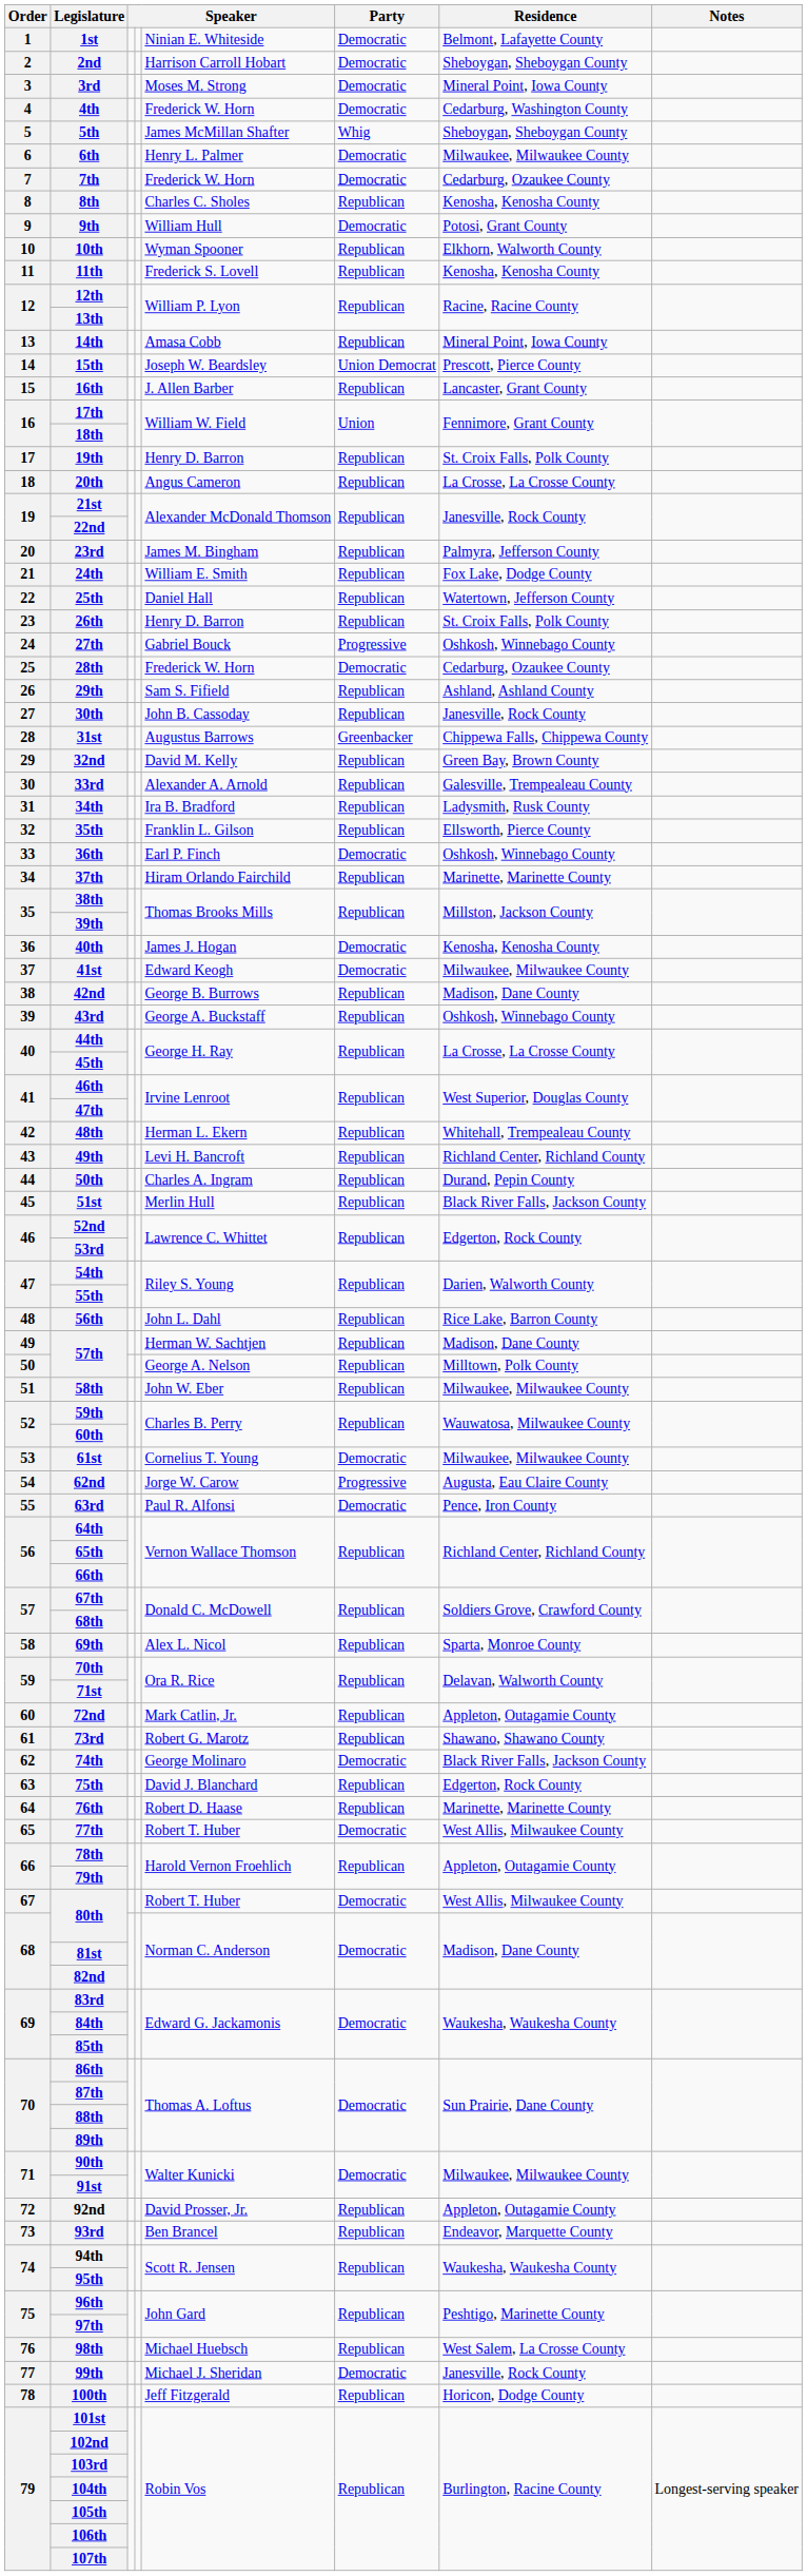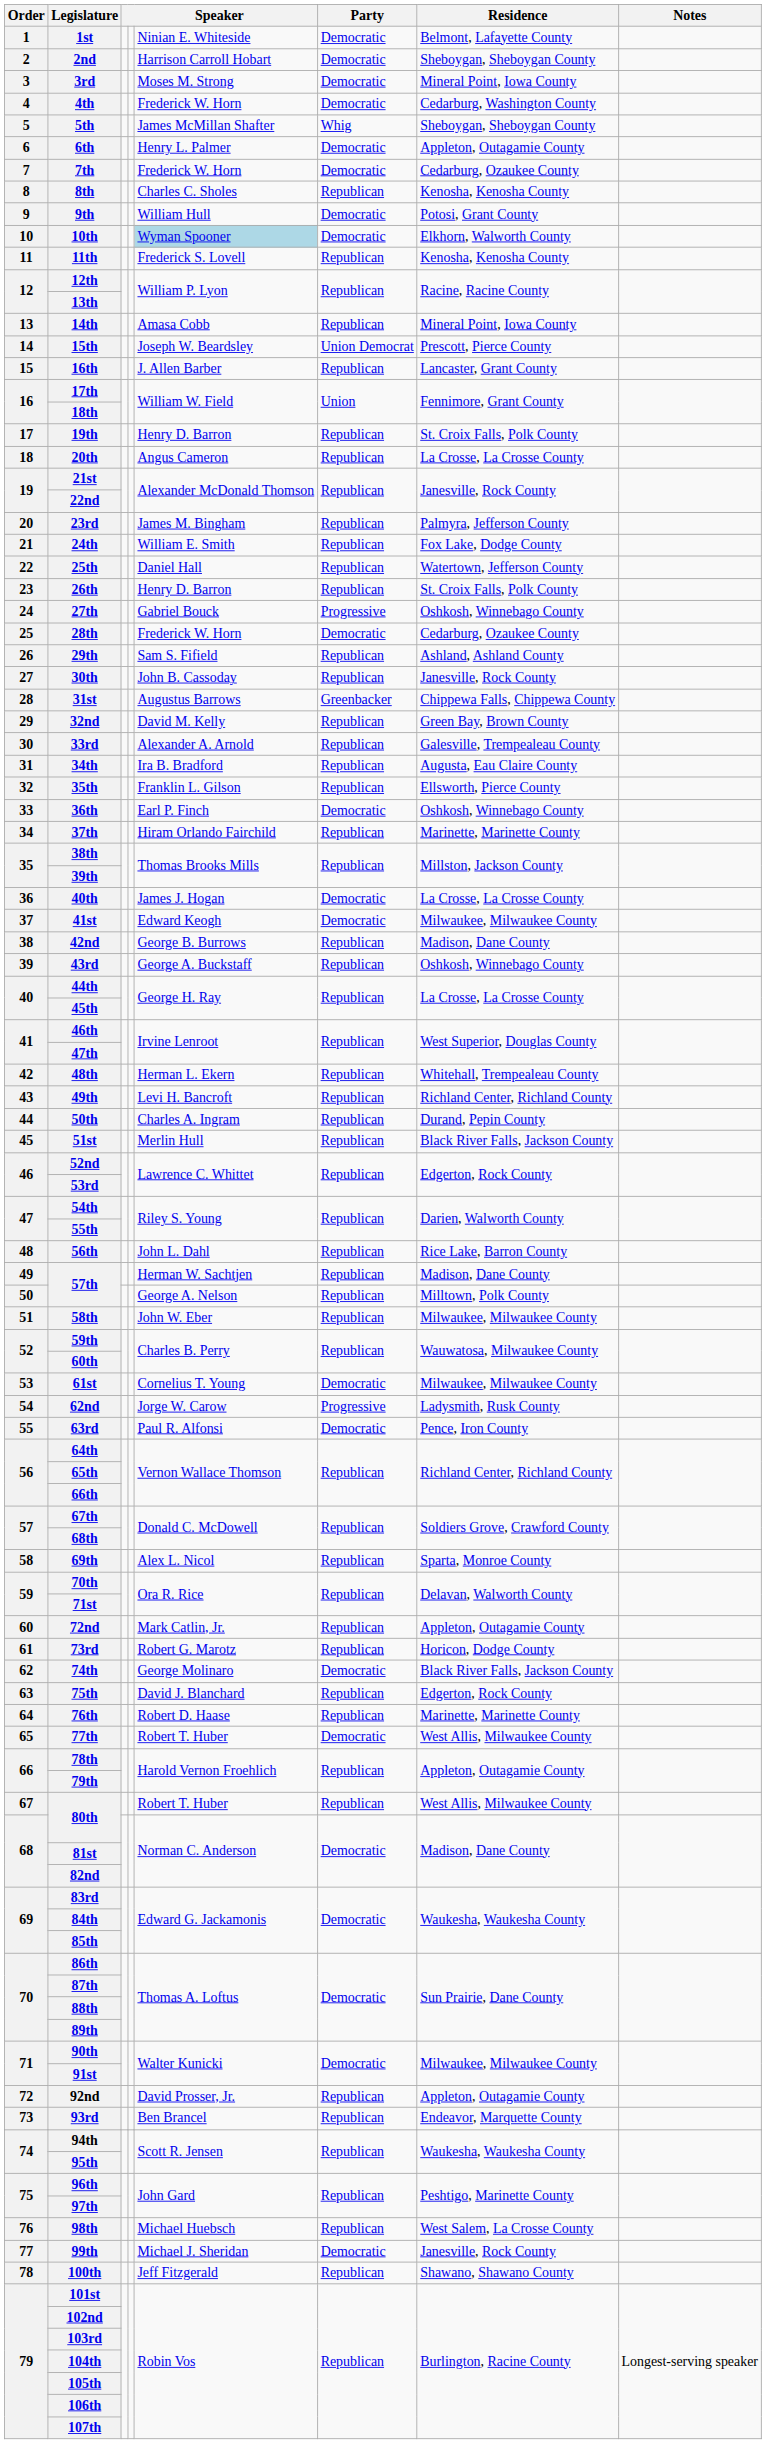6th | Residence: Milwaukee, Milwaukee County -> Appleton, Outagamie County
10th | column 5: no background -> lightblue background
10th | Party: Republican -> Democratic
34th | Residence: Ladysmith, Rusk County -> Augusta, Eau Claire County
40th | Residence: Kenosha, Kenosha County -> La Crosse, La Crosse County
62nd | Residence: Augusta, Eau Claire County -> Ladysmith, Rusk County
73rd | Residence: Shawano, Shawano County -> Horicon, Dodge County
67 / 80th | Party: Democratic -> Republican
100th | Residence: Horicon, Dodge County -> Shawano, Shawano County
